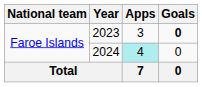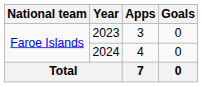2023 | Goals: bold -> normal
2024 | Apps: paleturquoise background -> no background
